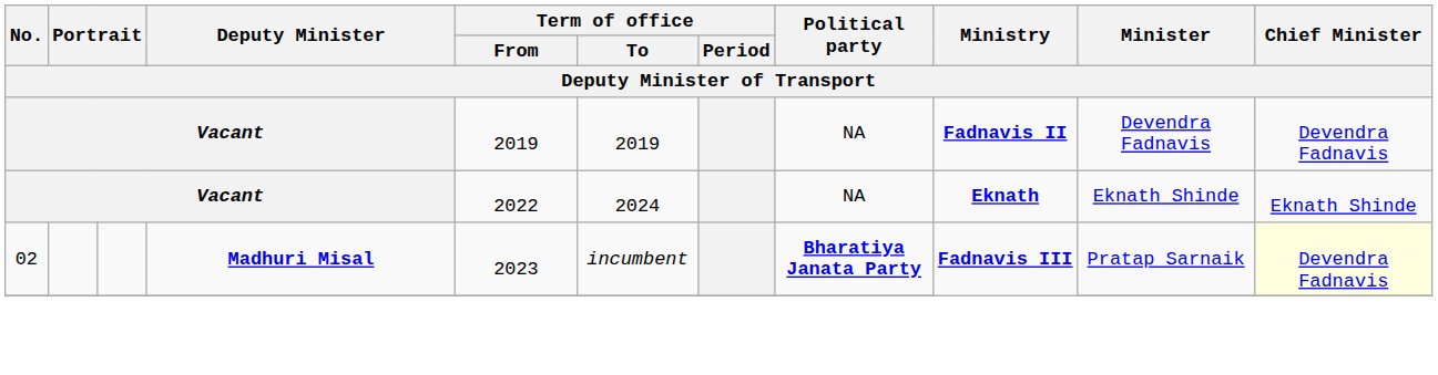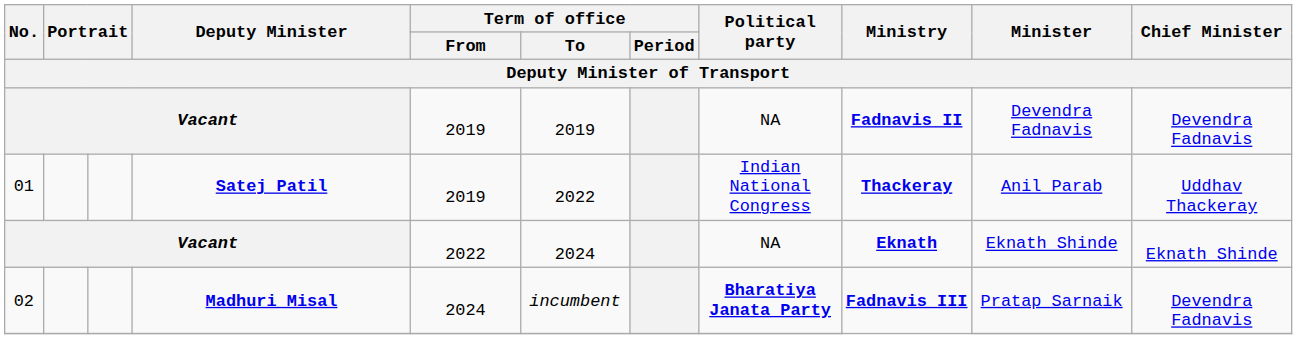+ row: 01 | Satej Patil | 2019 | 2022 | Indian National Congress | Thackeray | Anil Parab | Uddhav Thackeray
02 | Term of office / From: 2023 -> 2024
02 | Chief Minister: lightyellow background -> no background
